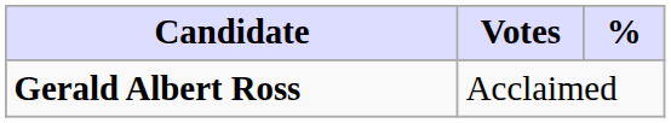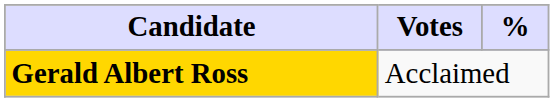Gerald Albert Ross | Candidate: no background -> gold background
